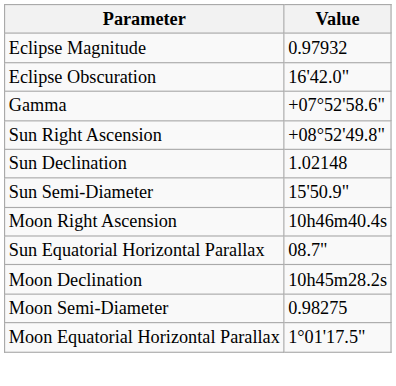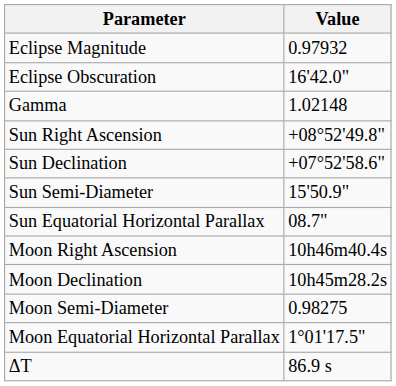Gamma | Value: +07°52'58.6" -> 1.02148
Sun Declination | Value: 1.02148 -> +07°52'58.6"
rows swapped: Sun Equatorial Horizontal Parallax <-> Moon Right Ascension
+ row: ΔT | 86.9 s
